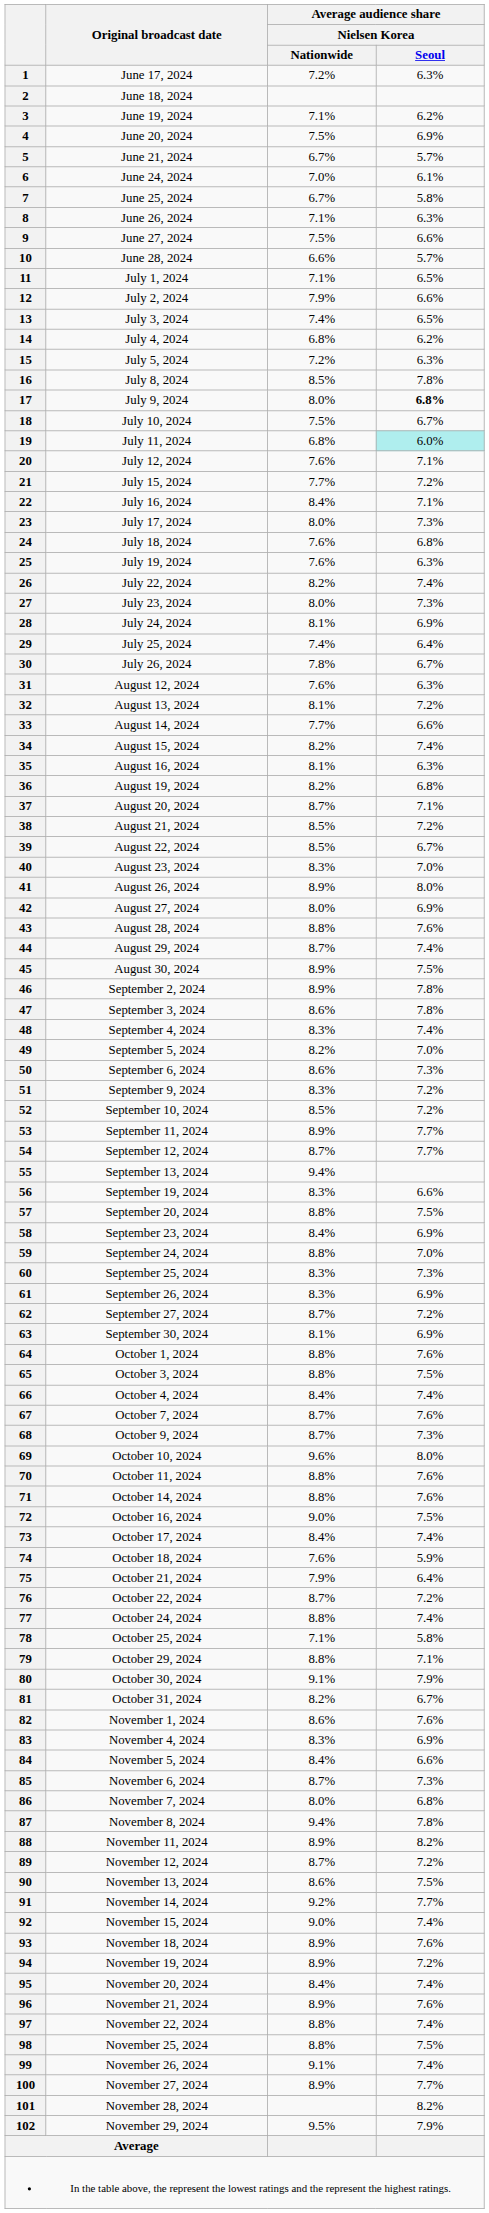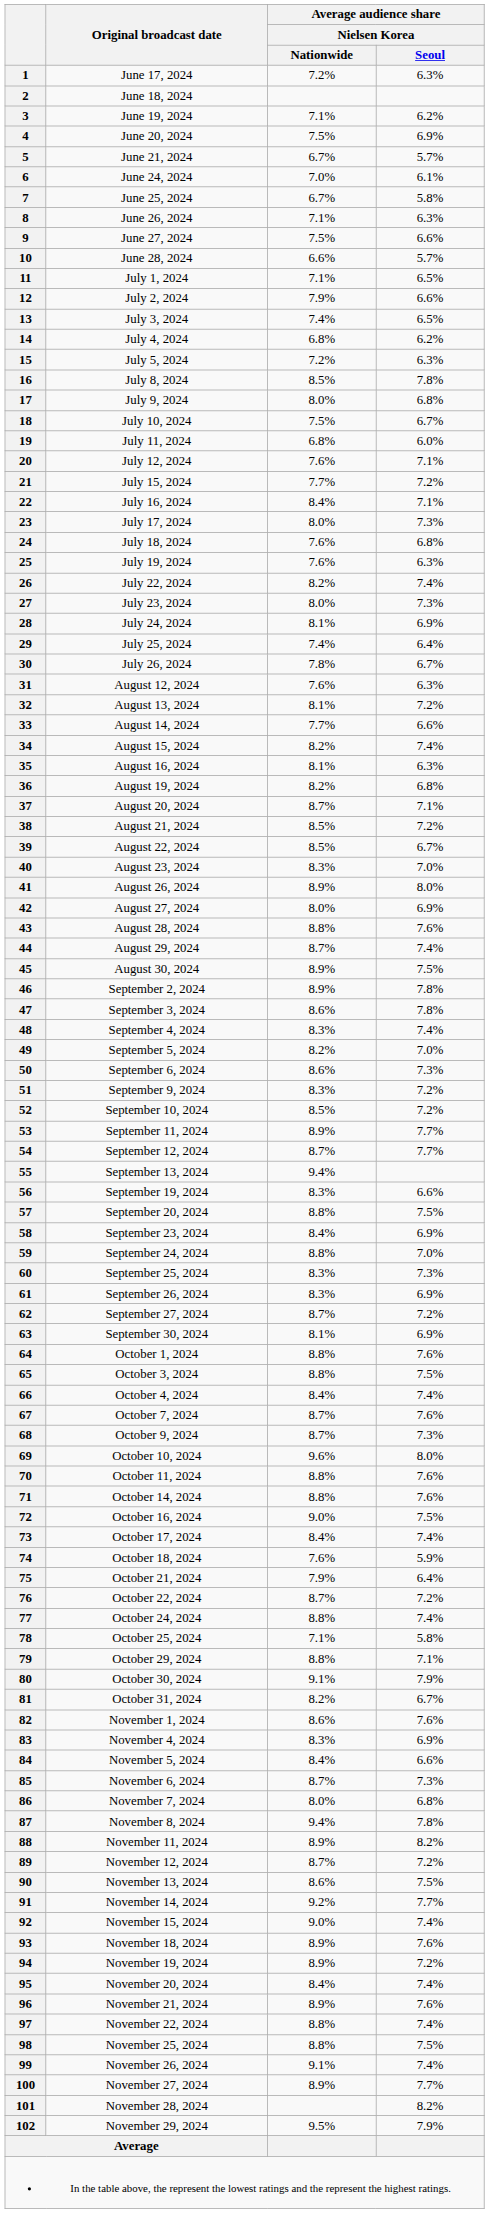17 | Average audience share / Nielsen Korea / Seoul: bold -> normal
19 | Average audience share / Nielsen Korea / Seoul: paleturquoise background -> no background
